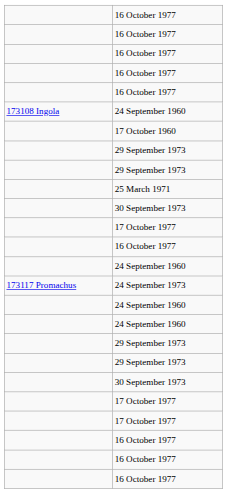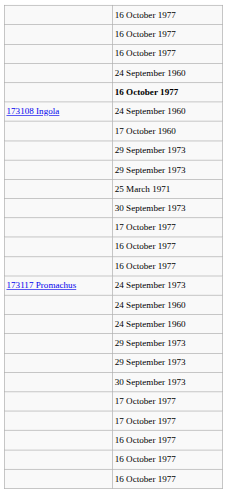row 4 | column 2: 16 October 1977 -> 24 September 1960
row 5 | column 2: normal -> bold
row 14 | column 2: 24 September 1960 -> 16 October 1977
